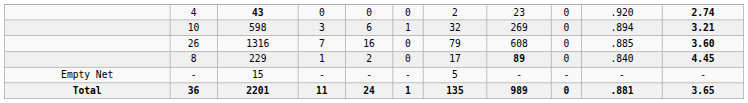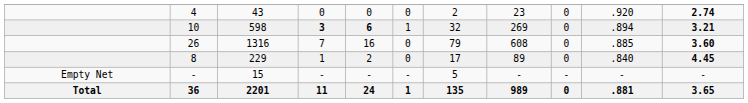4 | column 3: bold -> normal
10 | column 4: normal -> bold
10 | column 5: normal -> bold
8 | column 8: bold -> normal
